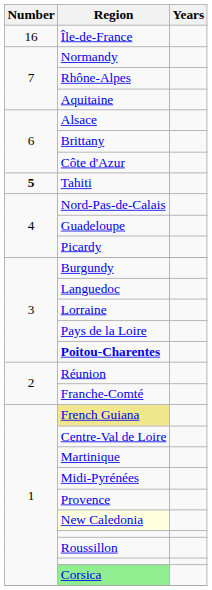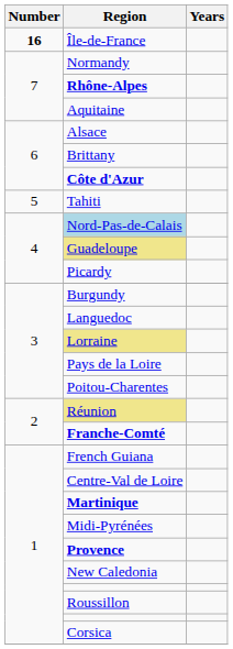Île-de-France | Number: normal -> bold
Rhône-Alpes | Region: normal -> bold
Côte d'Azur | Region: normal -> bold
Tahiti | Number: bold -> normal
Nord-Pas-de-Calais | Region: no background -> lightblue background
Guadeloupe | Region: no background -> khaki background
Lorraine | Region: no background -> khaki background
Poitou-Charentes | Region: bold -> normal
Réunion | Region: no background -> khaki background
Franche-Comté | Region: normal -> bold
French Guiana | Region: khaki background -> no background
Martinique | Region: normal -> bold
Provence | Region: normal -> bold
New Caledonia | Region: lightyellow background -> no background
Corsica | Region: lightgreen background -> no background
